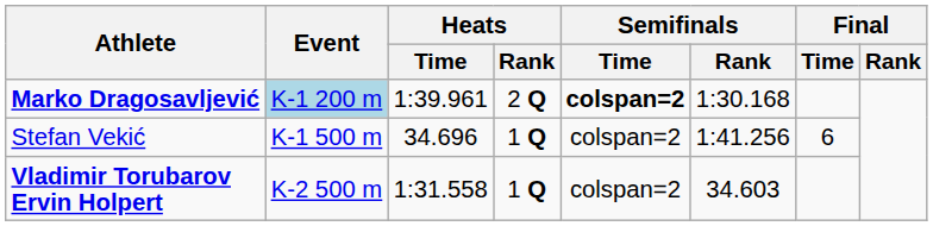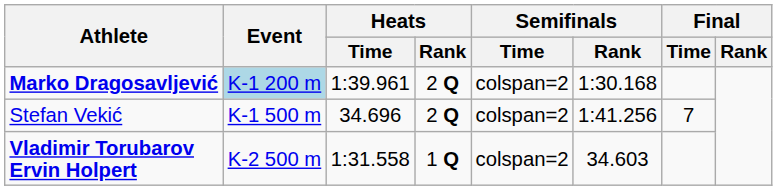Marko Dragosavljević | Semifinals / Time: bold -> normal
Stefan Vekić | Heats / Rank: 1 Q -> 2 Q
Stefan Vekić | Final / Time: 6 -> 7
